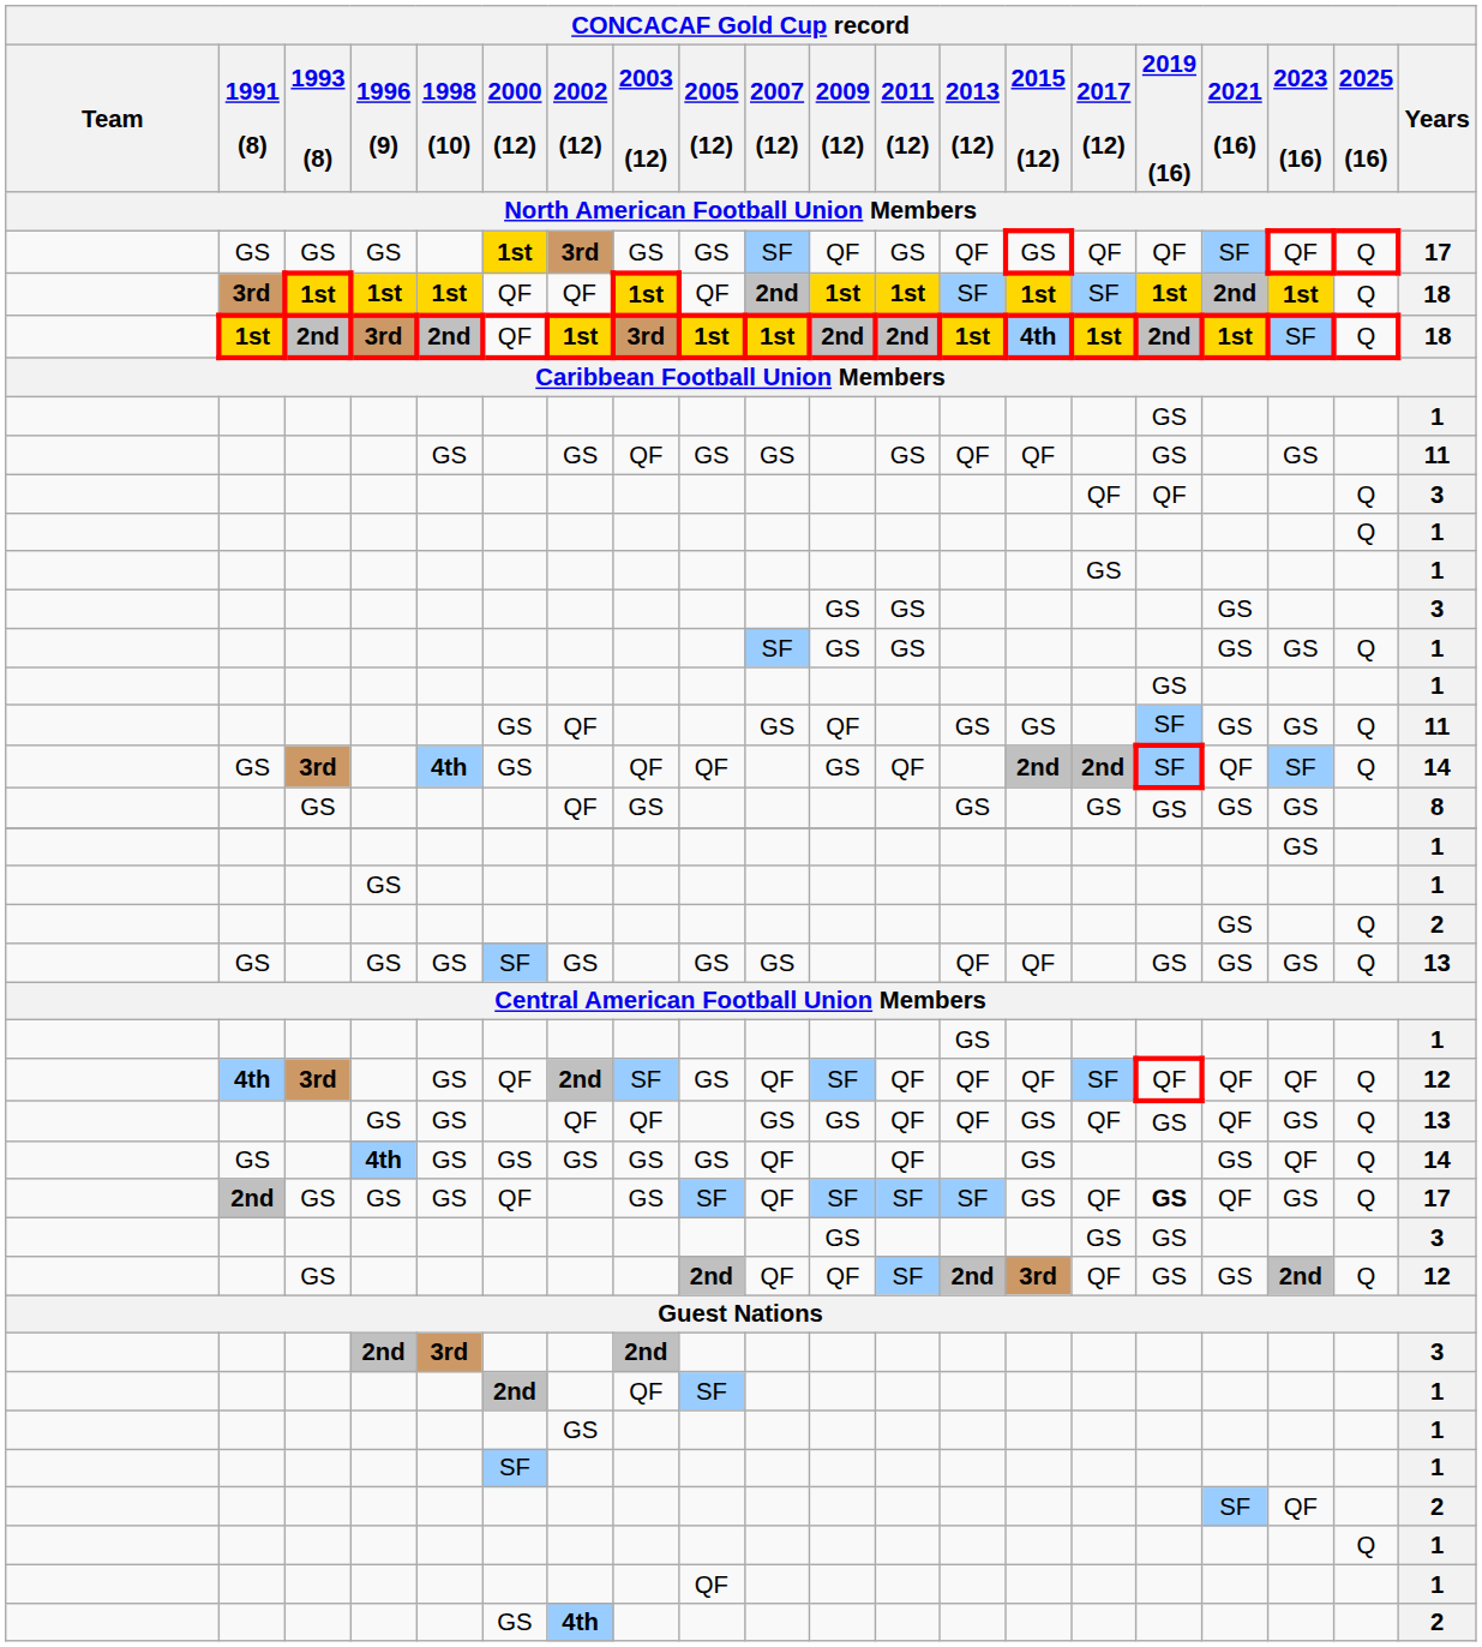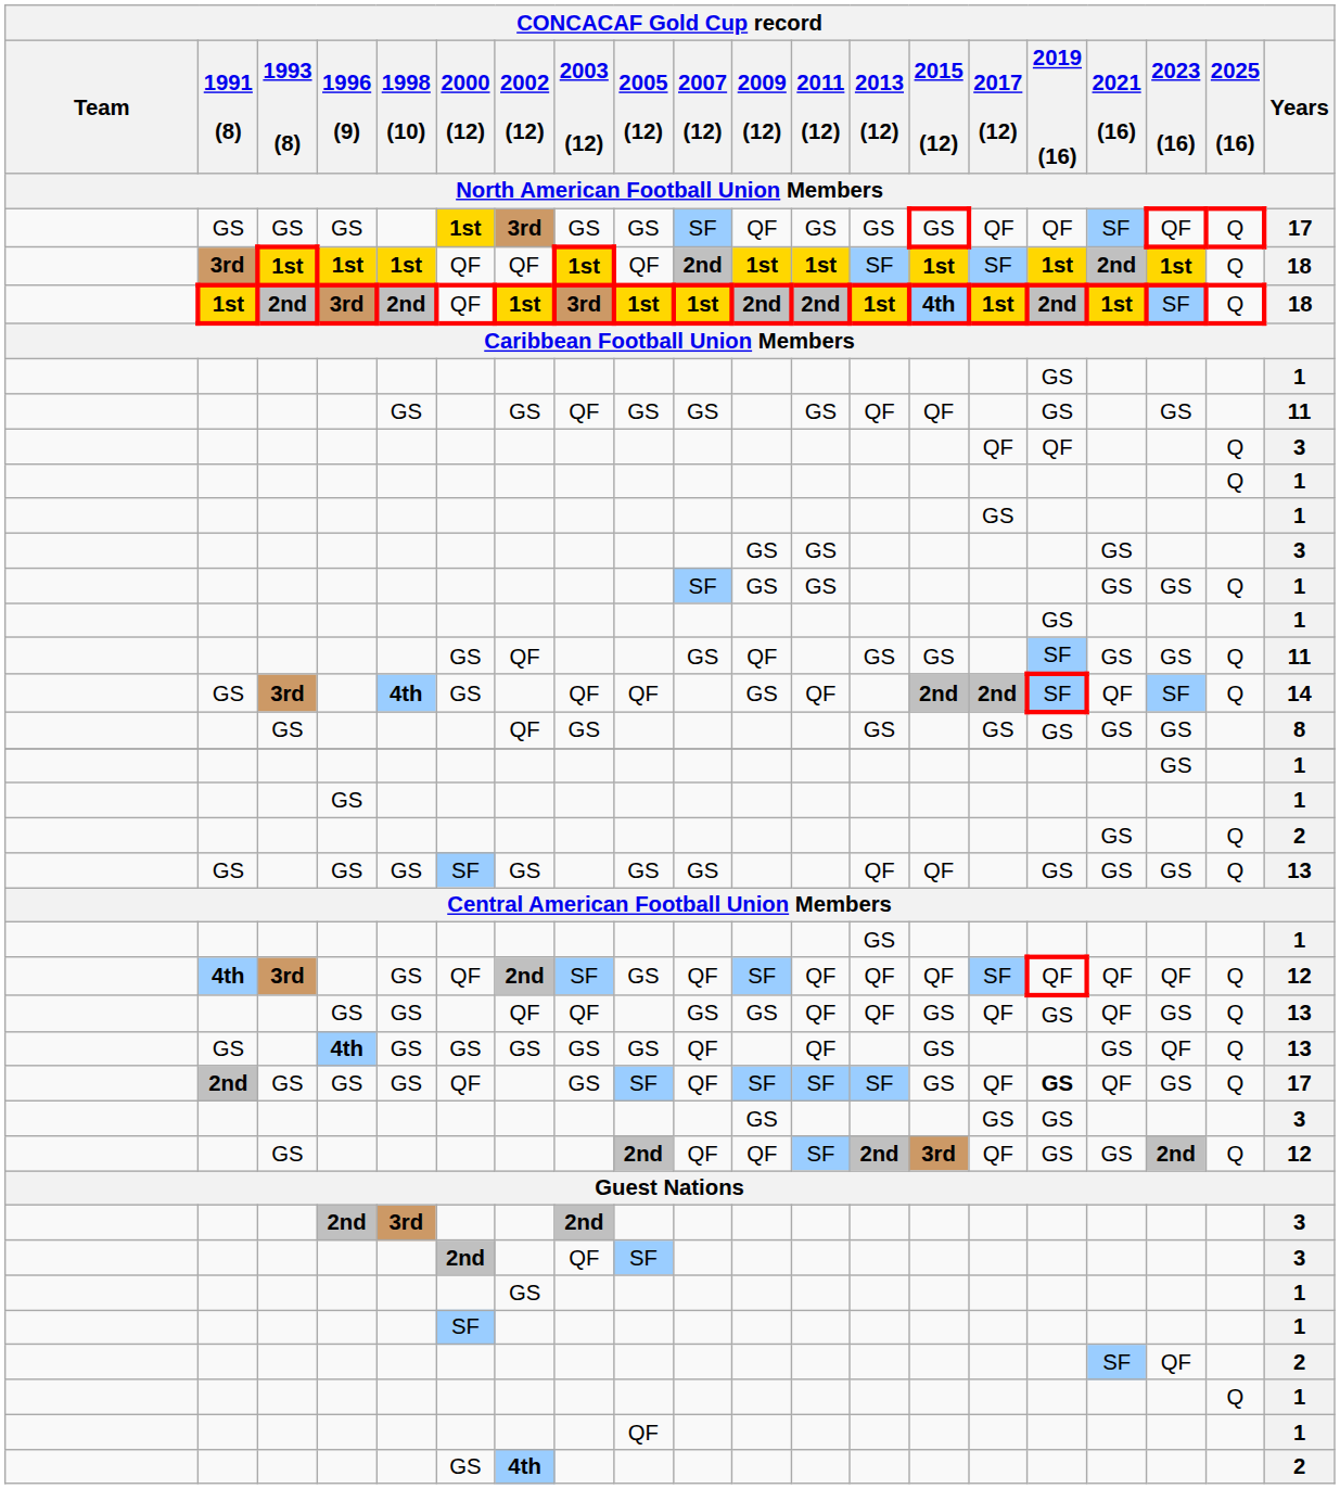row 4 | 2013 (12): QF -> GS
row 27 | Years: 14 -> 13
row 33 | Years: 1 -> 3
